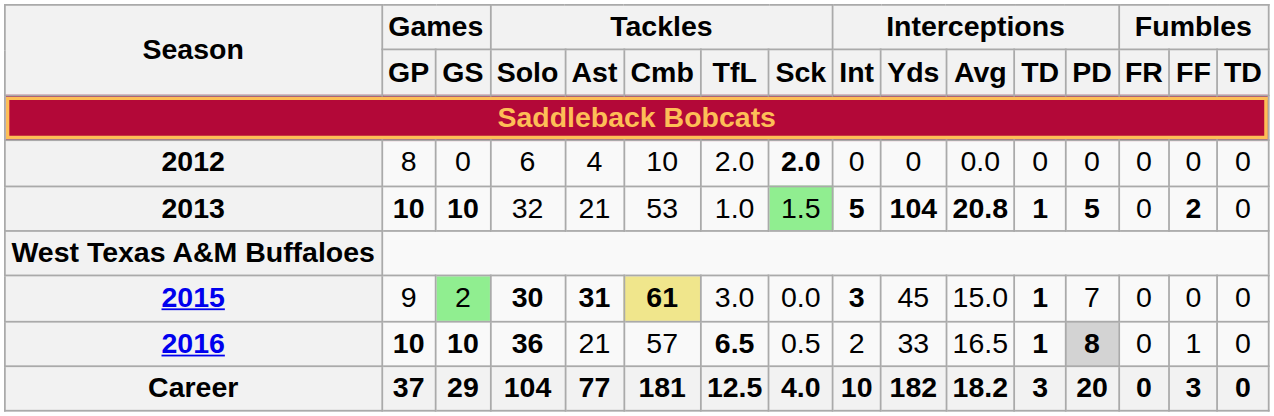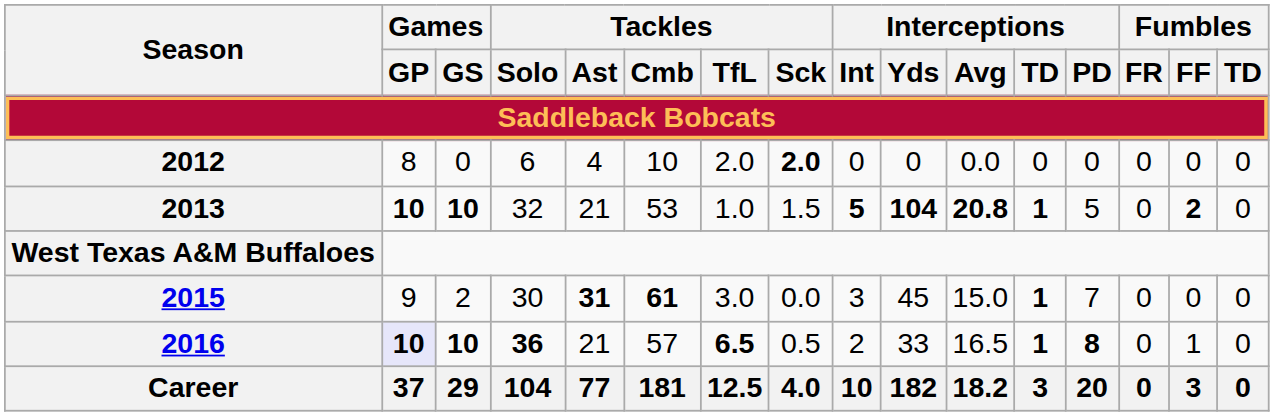2013 | Tackles / Sck: lightgreen background -> no background
2013 | Interceptions / PD: bold -> normal
2015 | Games / GS: lightgreen background -> no background
2015 | Tackles / Solo: bold -> normal
2015 | Tackles / Cmb: khaki background -> no background
2015 | Interceptions / Int: bold -> normal
2016 | Games / GP: no background -> lavender background
2016 | Interceptions / PD: lightgrey background -> no background
